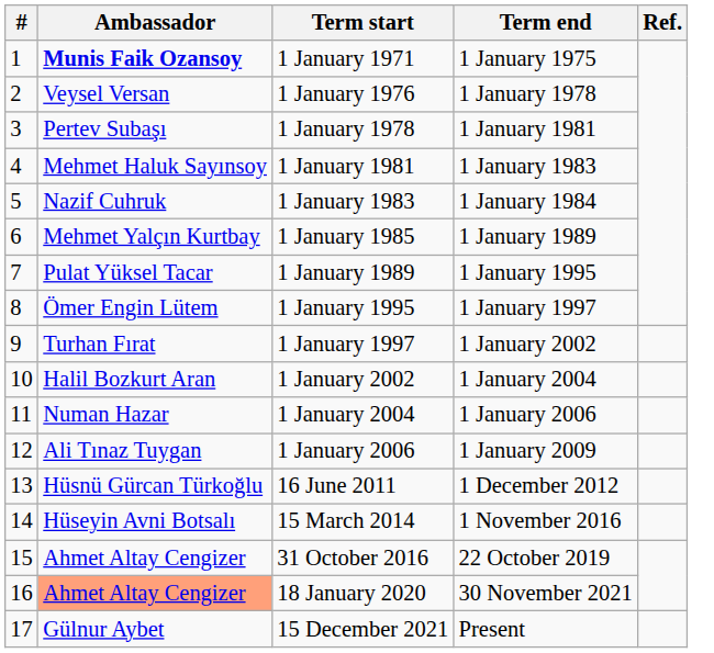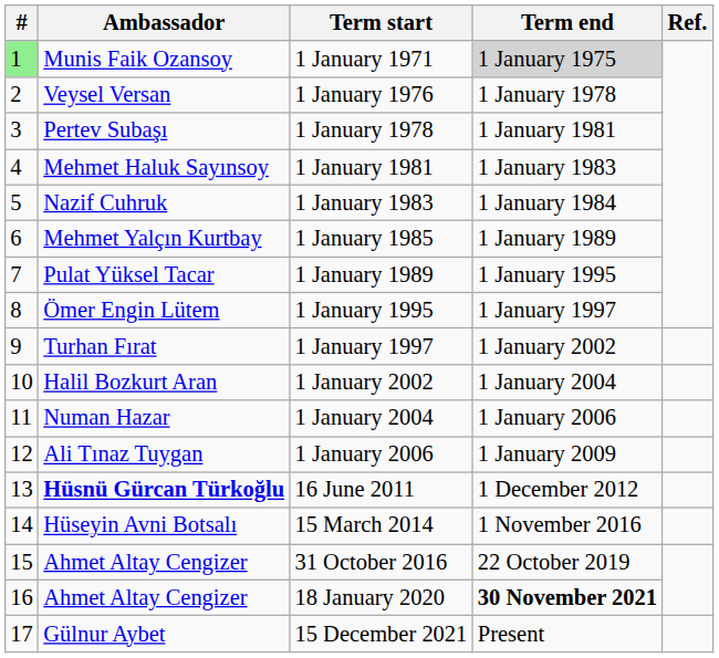1 January 1971 | #: no background -> lightgreen background
1 January 1971 | Ambassador: bold -> normal
1 January 1971 | Term end: no background -> lightgrey background
16 June 2011 | Ambassador: normal -> bold
18 January 2020 | Ambassador: lightsalmon background -> no background
18 January 2020 | Term end: normal -> bold
